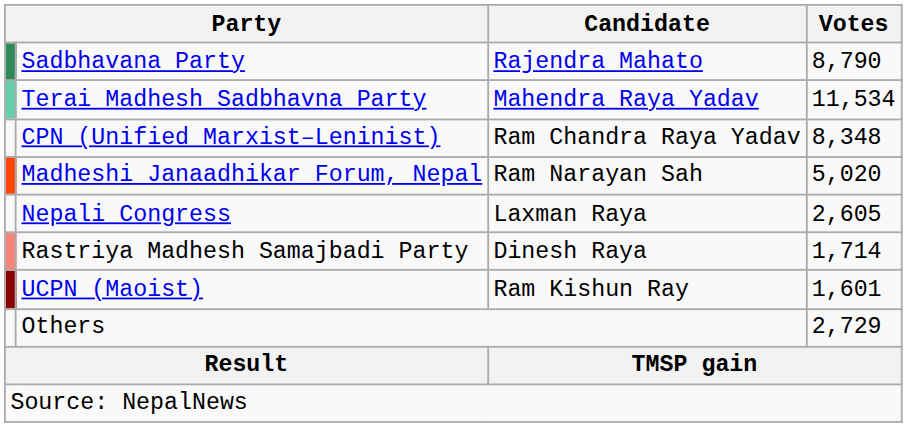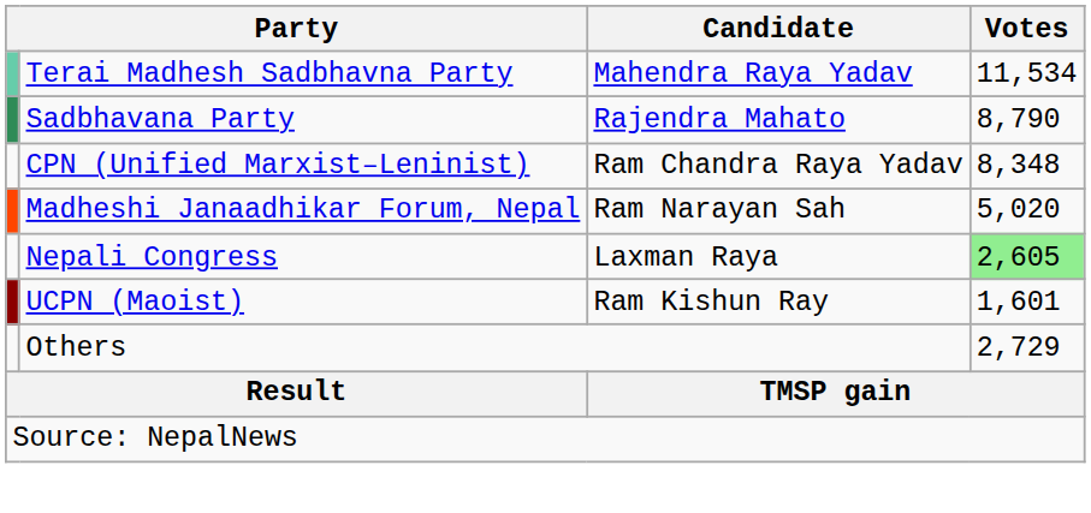rows swapped: Terai Madhesh Sadbhavna Party <-> Sadbhavana Party
Nepali Congress | Votes: no background -> lightgreen background
- row: Rastriya Madhesh Samajbadi Party | Dinesh Raya | 1,714
